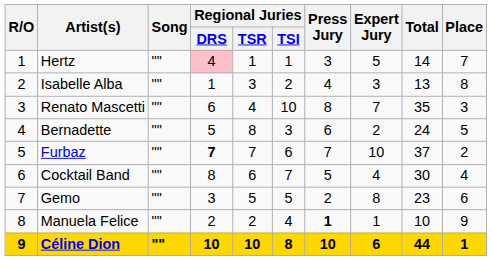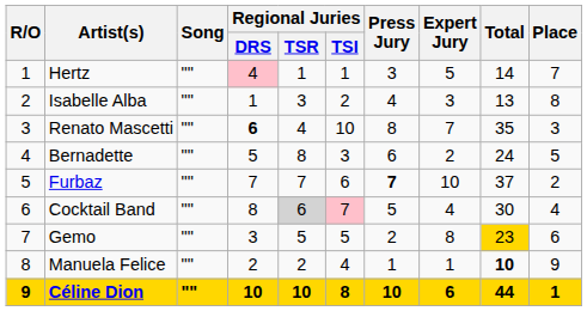Renato Mascetti | Regional Juries / DRS: normal -> bold
Furbaz | Regional Juries / DRS: bold -> normal
Furbaz | Press Jury: normal -> bold
Cocktail Band | Regional Juries / TSR: no background -> lightgrey background
Cocktail Band | Regional Juries / TSI: no background -> pink background
Gemo | Total: no background -> gold background
Manuela Felice | Press Jury: bold -> normal
Manuela Felice | Total: normal -> bold
